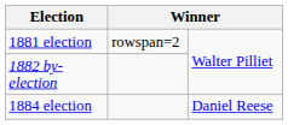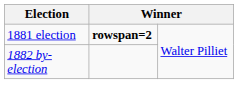1881 election | column 2: normal -> bold
- row: 1884 election | Daniel Reese
